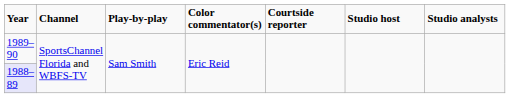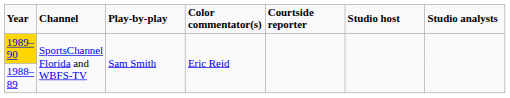1989–90 | Year: no background -> gold background
1988–89 | Year: lavender background -> no background
